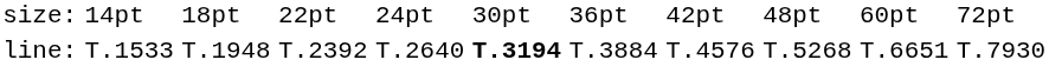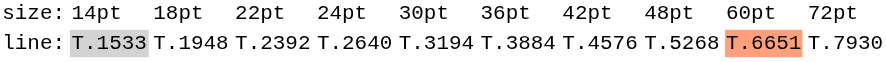line: | column 2: no background -> lightgrey background
line: | column 6: bold -> normal
line: | column 10: no background -> lightsalmon background
